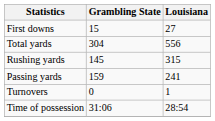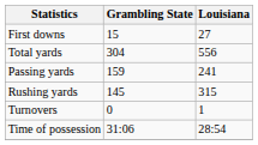rows swapped: Rushing yards <-> Passing yards
